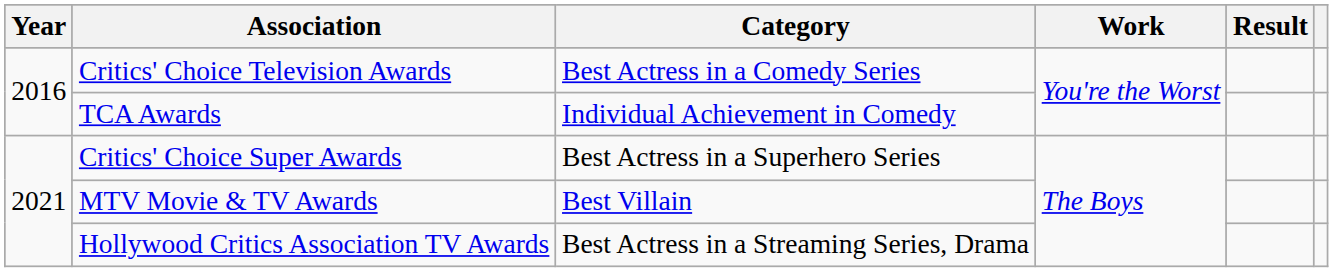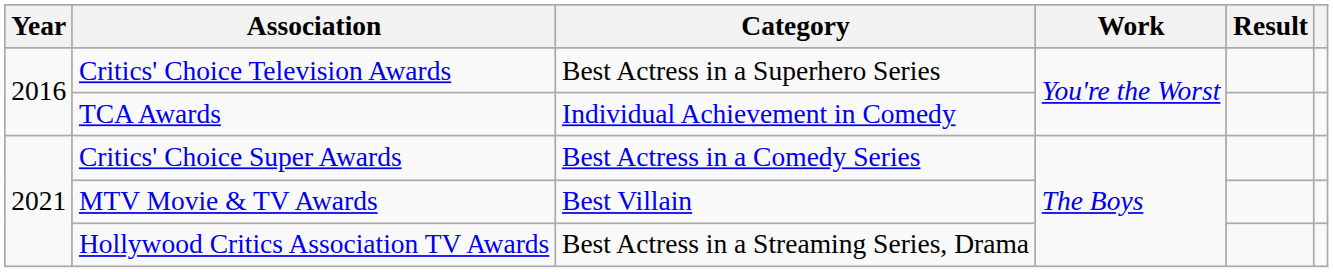Critics' Choice Television Awards | Category: Best Actress in a Comedy Series -> Best Actress in a Superhero Series
Critics' Choice Super Awards | Category: Best Actress in a Superhero Series -> Best Actress in a Comedy Series
